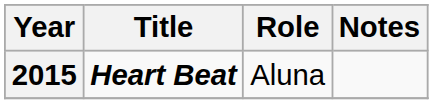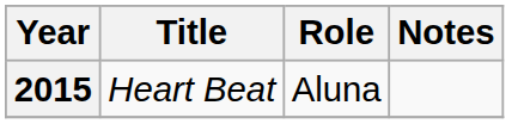2015 | Title: bold -> normal
